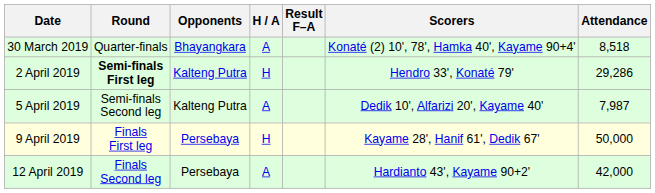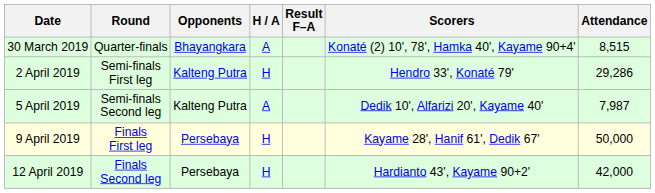30 March 2019 | Attendance: 8,518 -> 8,515
2 April 2019 | Round: bold -> normal
12 April 2019 | H / A: A -> H
